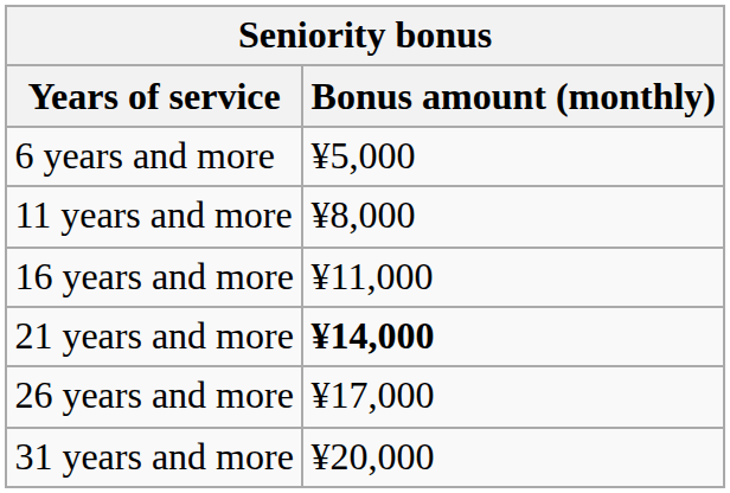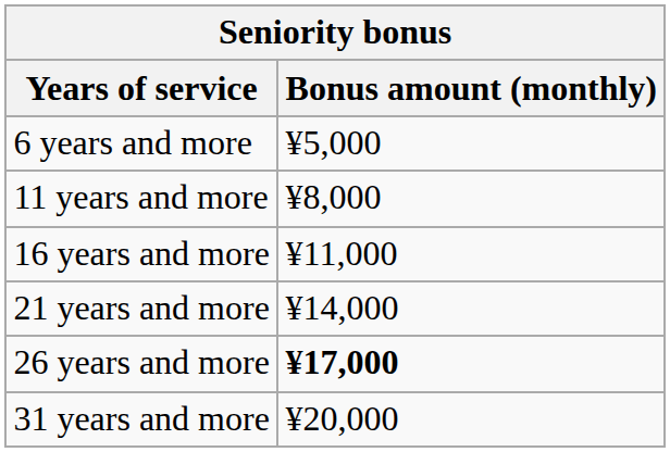21 years and more | Bonus amount (monthly): bold -> normal
26 years and more | Bonus amount (monthly): normal -> bold
